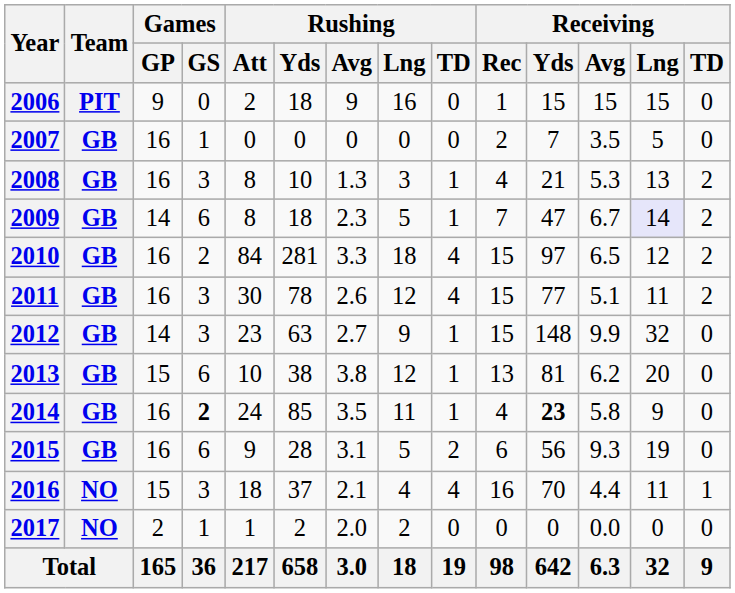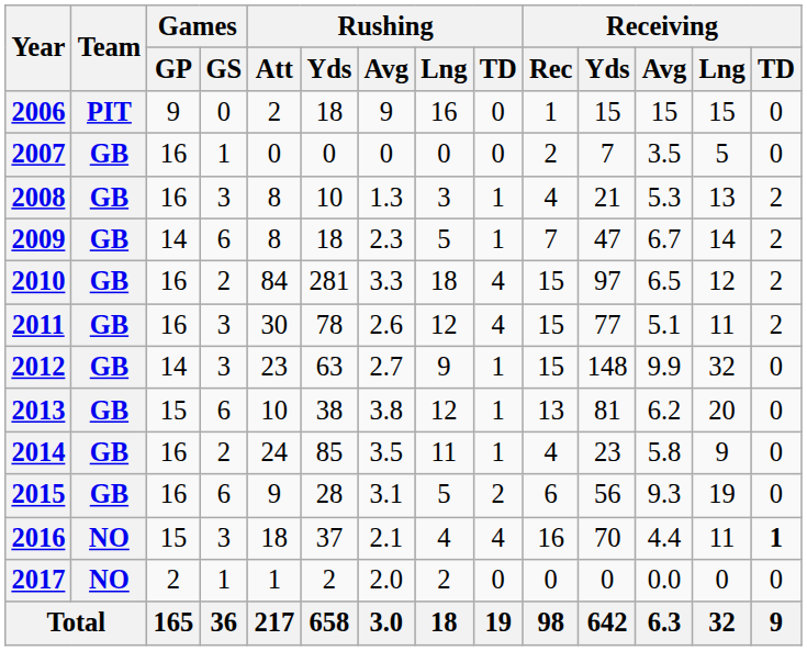2009 | Receiving / Lng: lavender background -> no background
2014 | Games / GS: bold -> normal
2014 | Receiving / Yds: bold -> normal
2016 | Receiving / TD: normal -> bold
